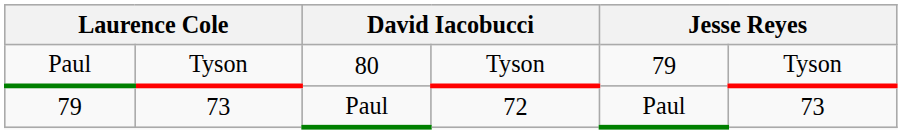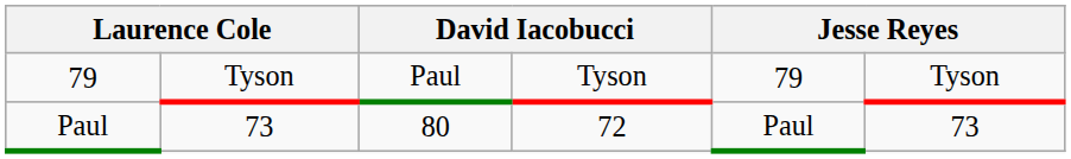row 2 | column 1: Paul -> 79
row 2 | column 3: 80 -> Paul
row 3 | column 1: 79 -> Paul
row 3 | column 3: Paul -> 80
